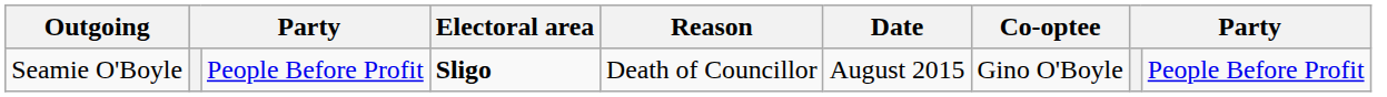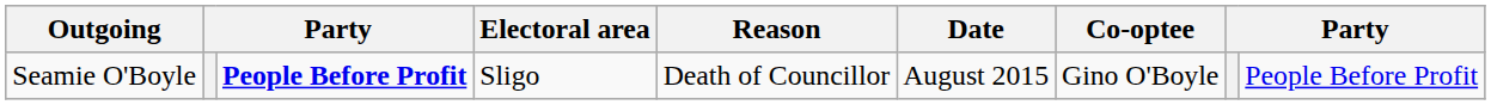Seamie O'Boyle | column 3: normal -> bold
Seamie O'Boyle | Electoral area: bold -> normal
